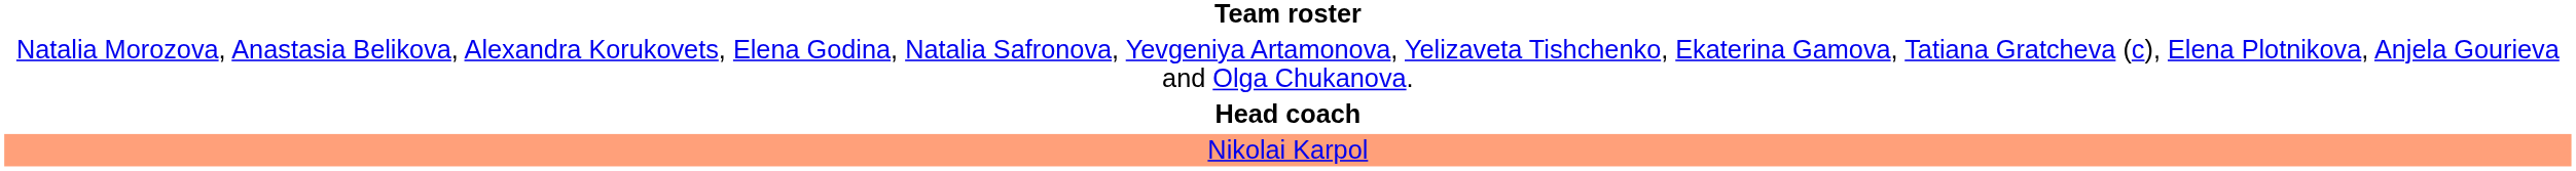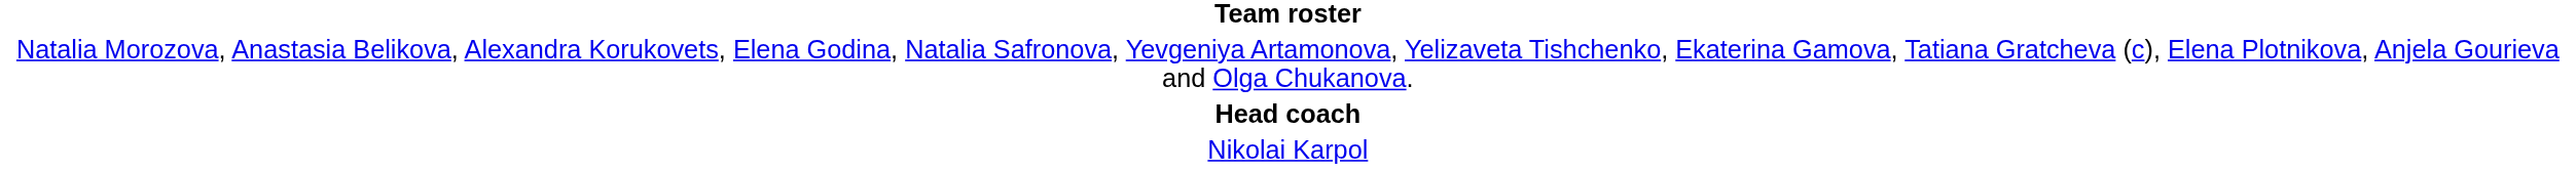row 4 | column 1: lightsalmon background -> no background
